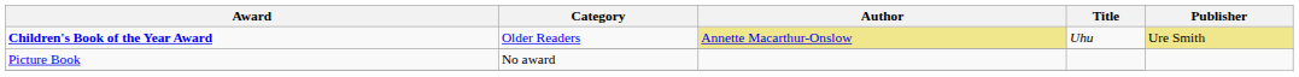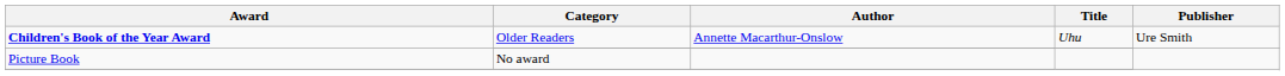Children's Book of the Year Award / Older Readers | Author: khaki background -> no background
Children's Book of the Year Award / Older Readers | Publisher: khaki background -> no background
